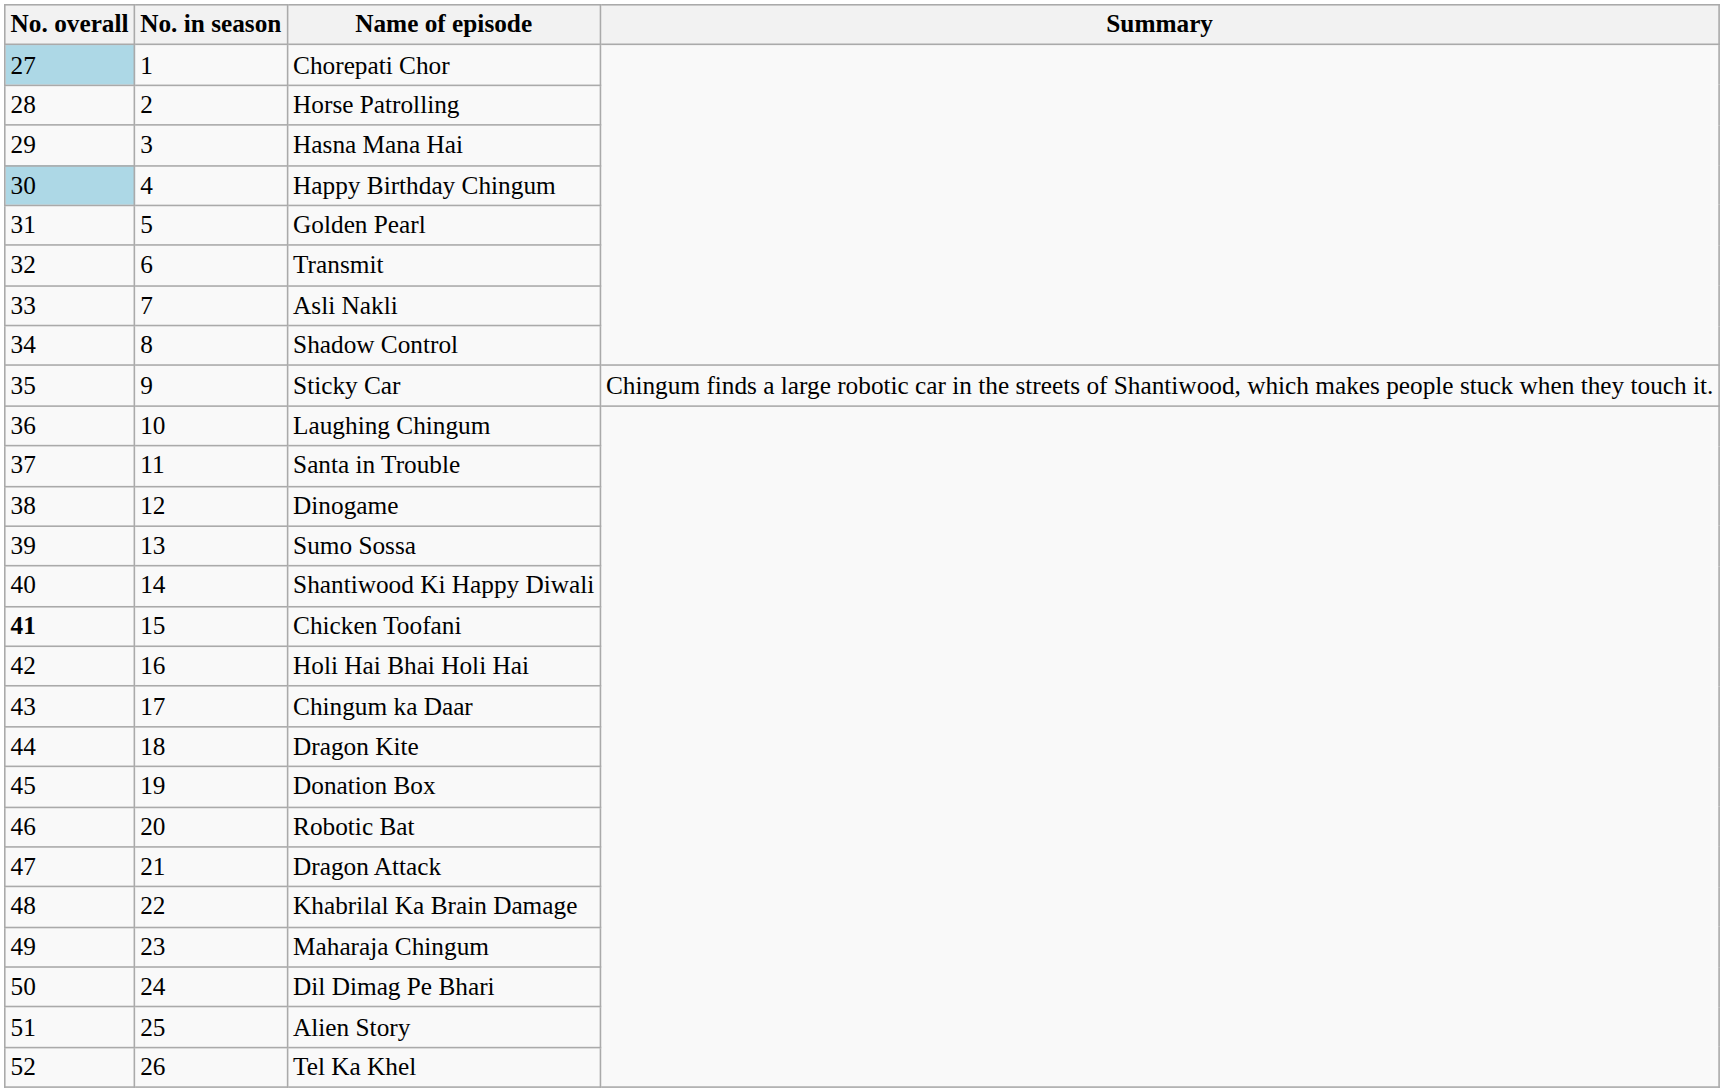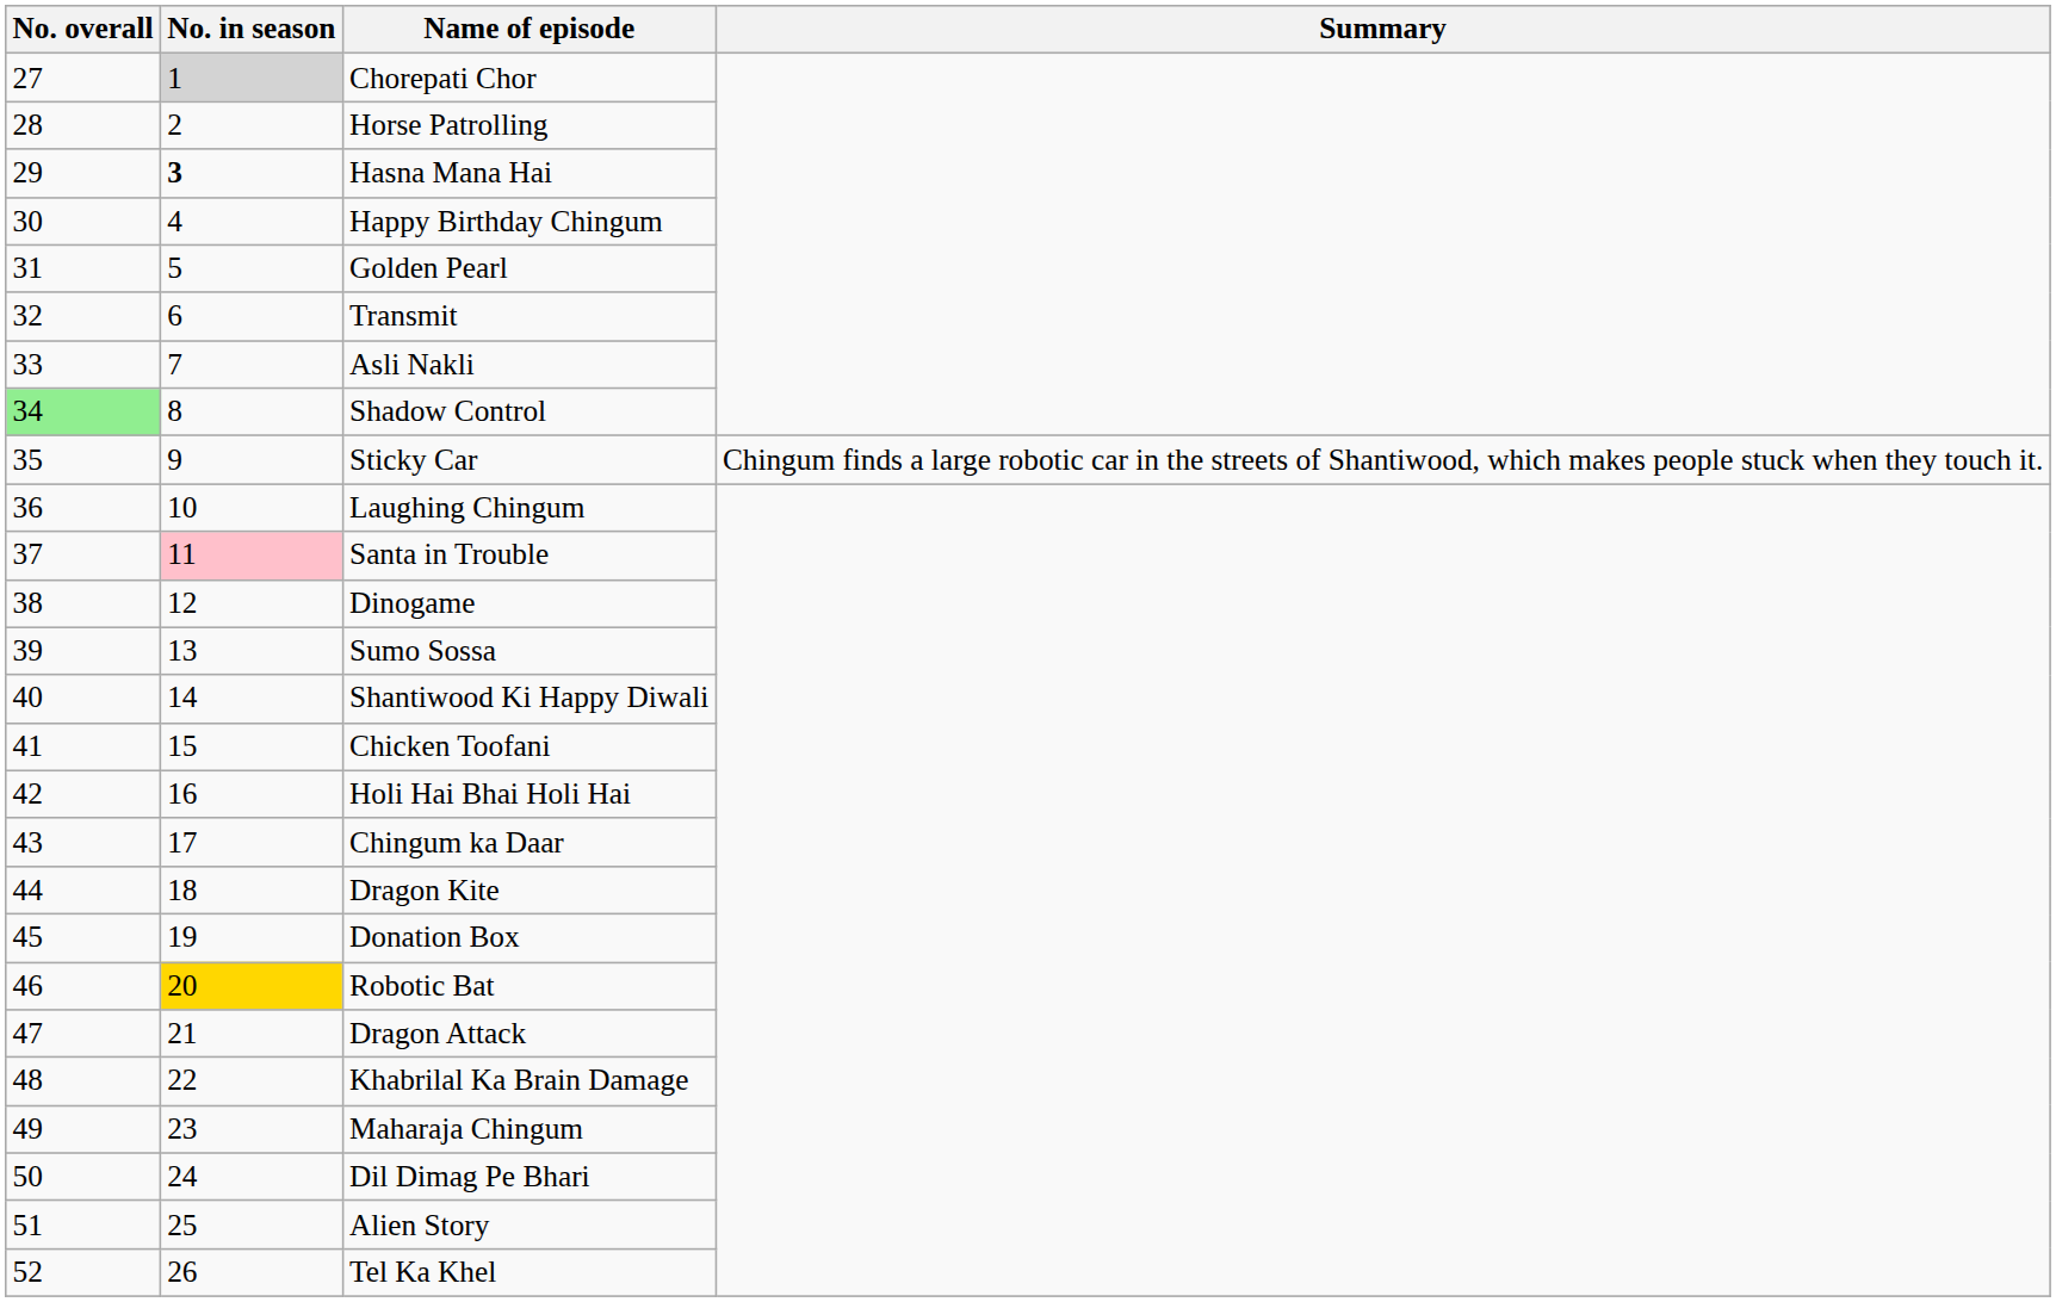Chorepati Chor | No. overall: lightblue background -> no background
Chorepati Chor | No. in season: no background -> lightgrey background
Hasna Mana Hai | No. in season: normal -> bold
Happy Birthday Chingum | No. overall: lightblue background -> no background
Shadow Control | No. overall: no background -> lightgreen background
Santa in Trouble | No. in season: no background -> pink background
Chicken Toofani | No. overall: bold -> normal
Robotic Bat | No. in season: no background -> gold background
